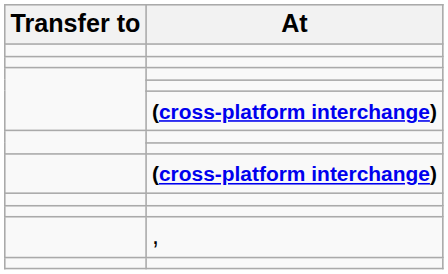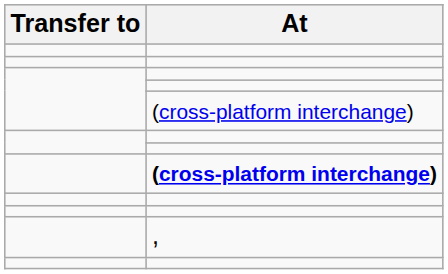row 6 | At: bold -> normal
